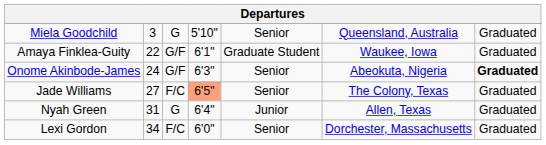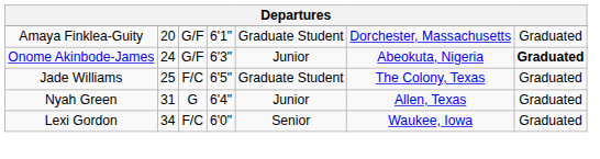- row: Miela Goodchild | 3 | G | 5'10" | Senior | Queensland, Australia | Graduated
Amaya Finklea-Guity | column 2: 22 -> 20
Amaya Finklea-Guity | column 6: Waukee, Iowa -> Dorchester, Massachusetts
Onome Akinbode-James | column 5: Senior -> Junior
Jade Williams | column 2: 27 -> 25
Jade Williams | column 4: lightsalmon background -> no background
Jade Williams | column 5: Senior -> Graduate Student
Lexi Gordon | column 6: Dorchester, Massachusetts -> Waukee, Iowa
